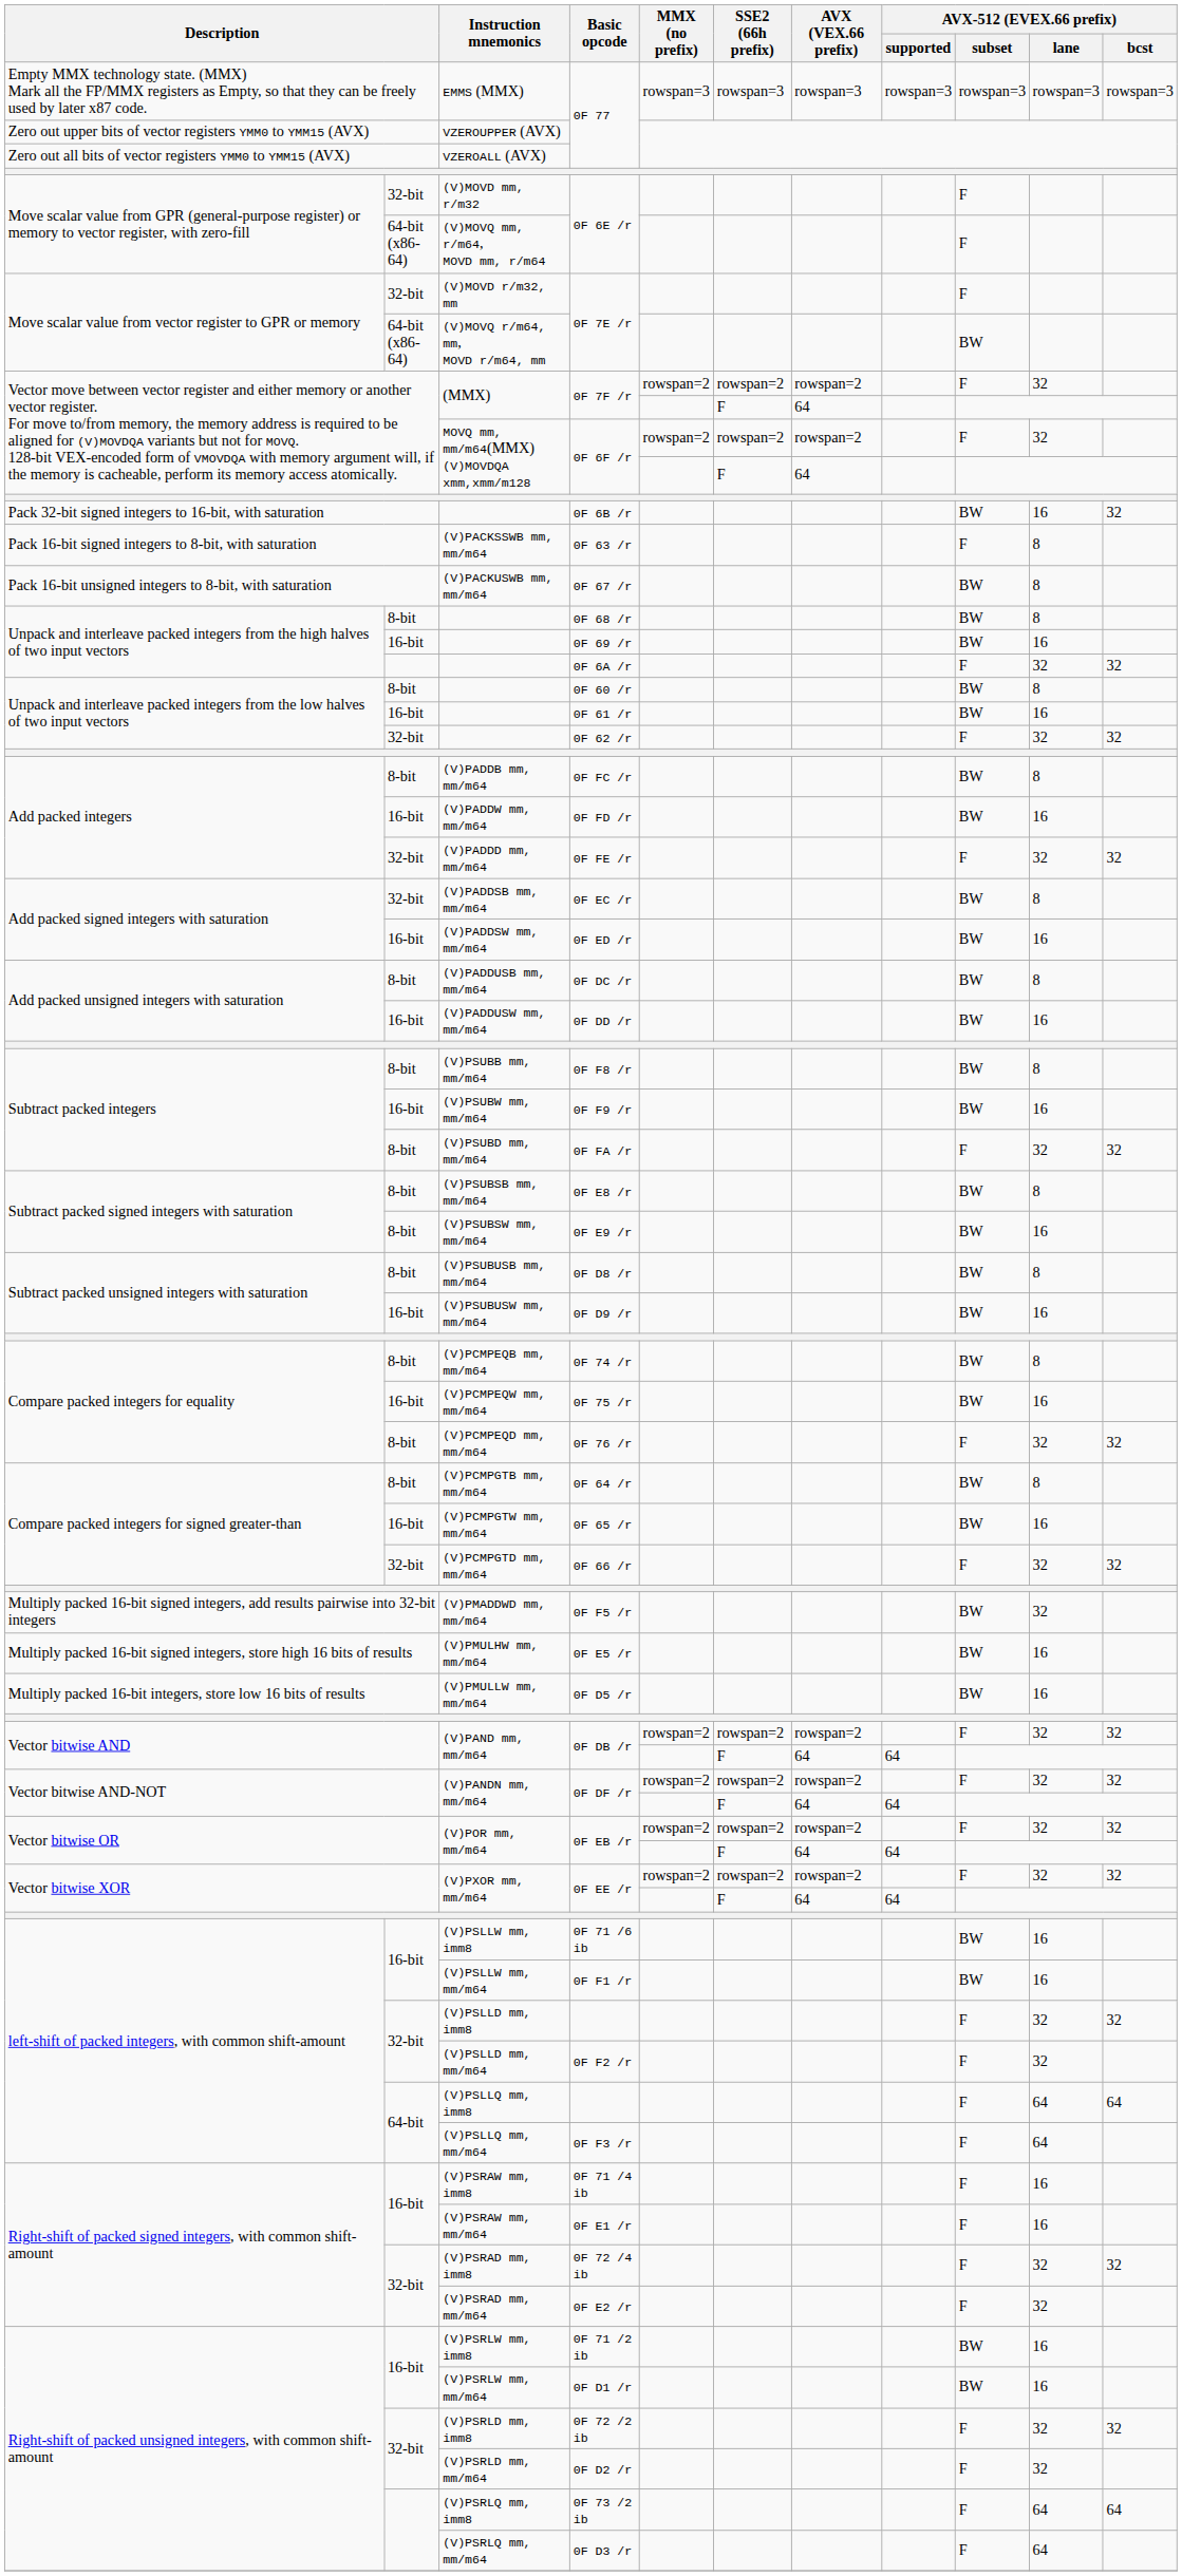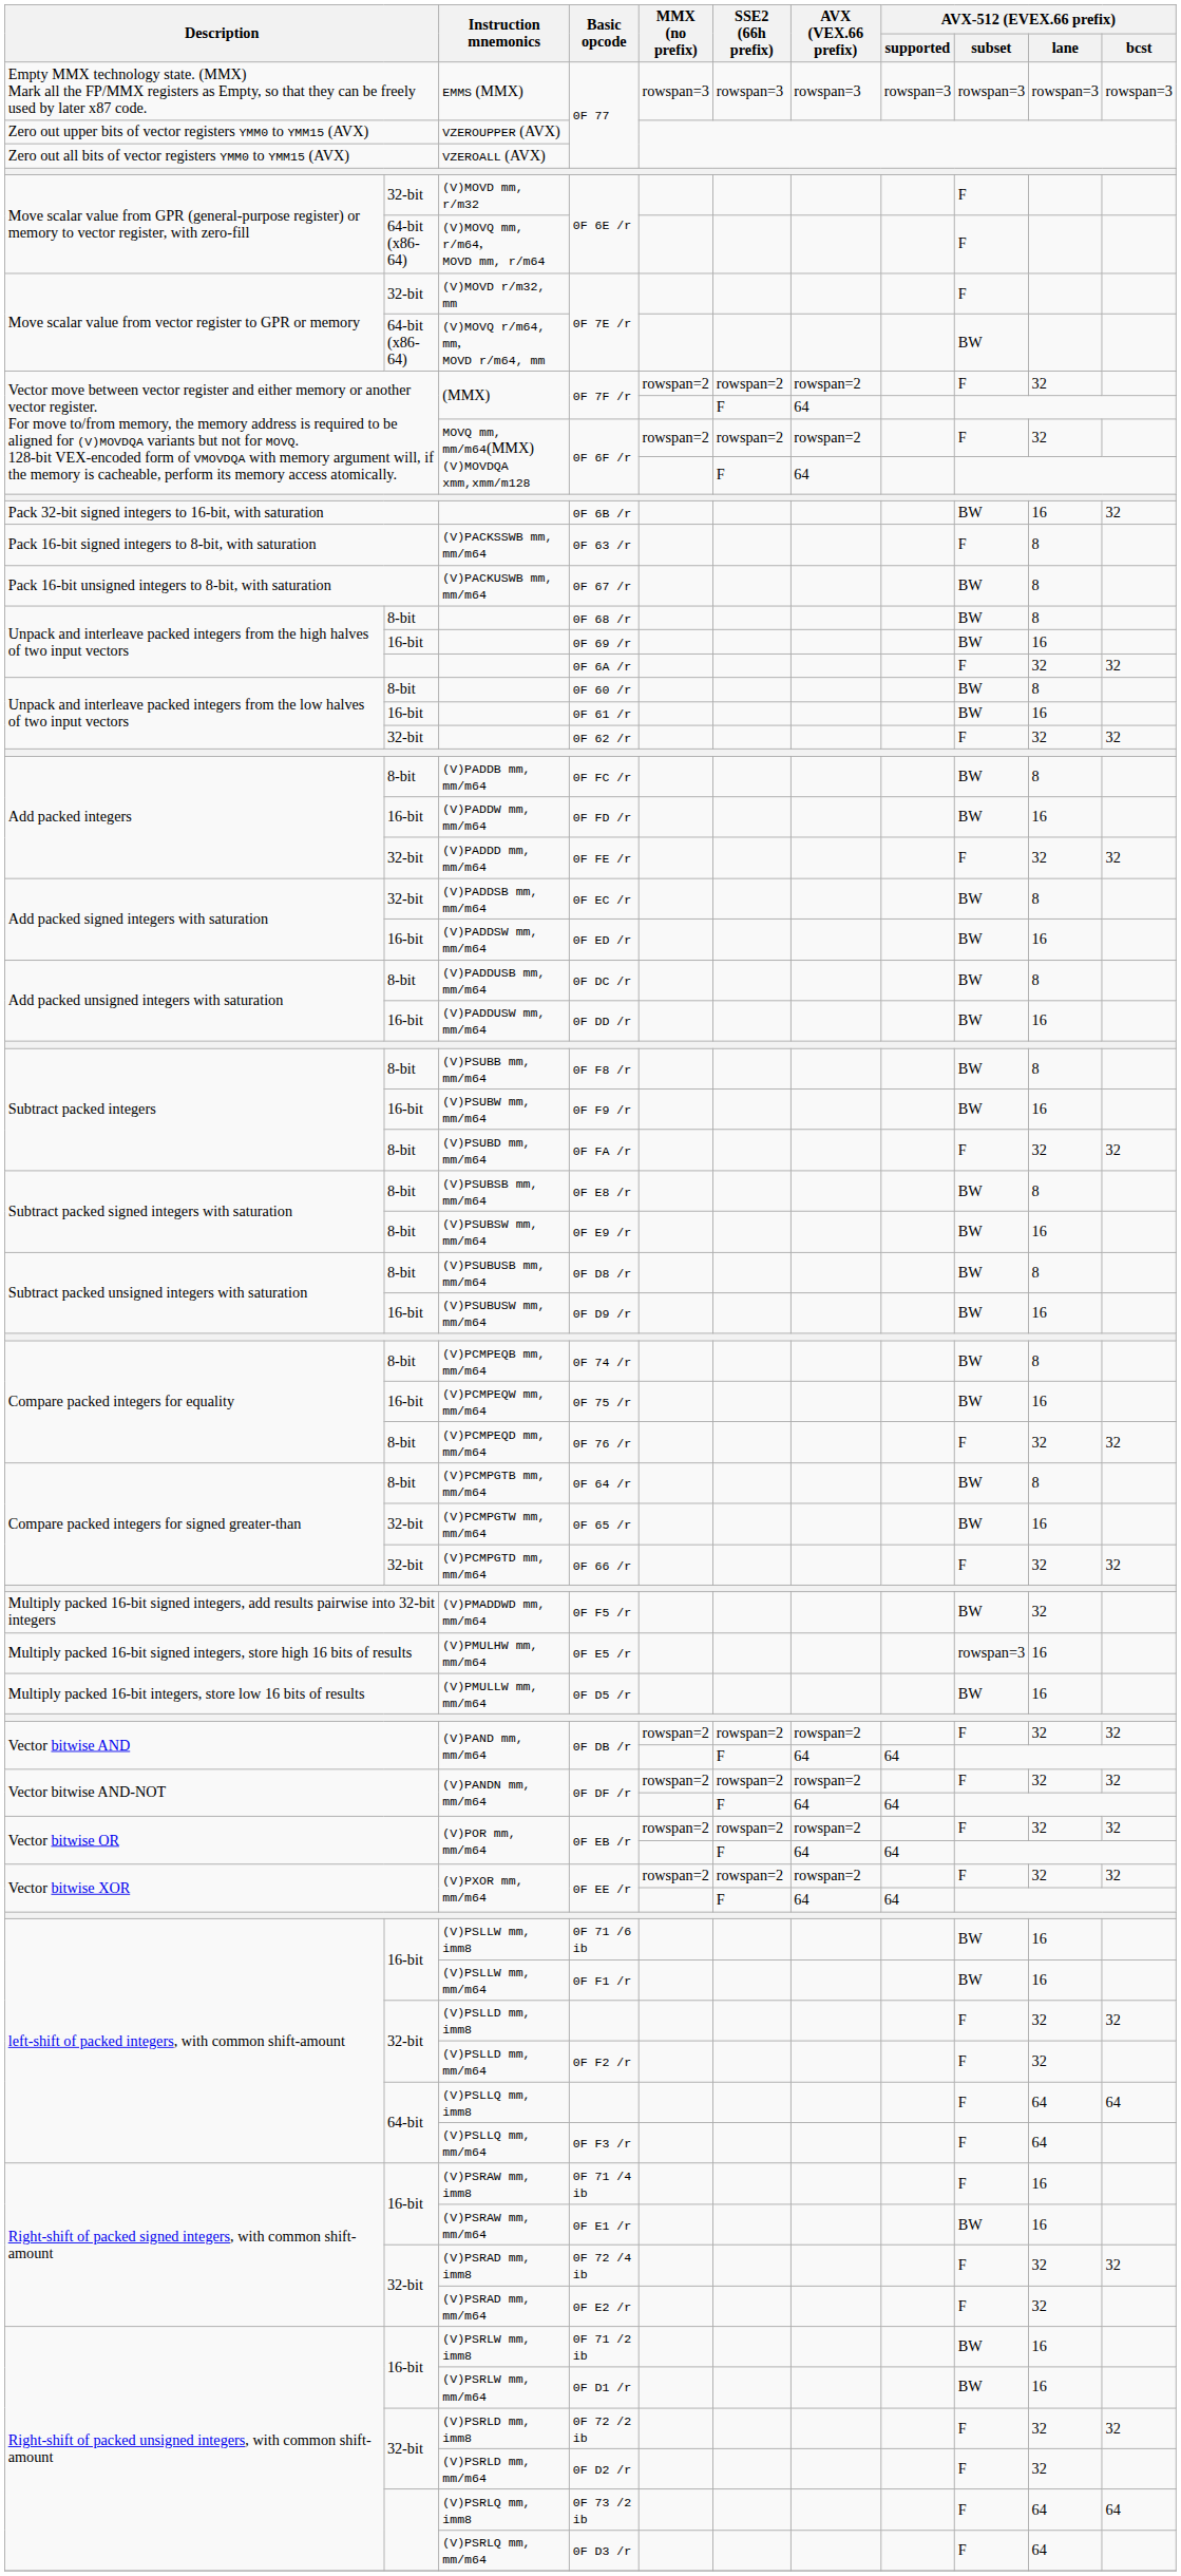0F 65 /r | column 2: 16-bit -> 32-bit
0F E5 /r | AVX-512 (EVEX.66 prefix) / subset: BW -> rowspan=3
0F E1 /r | AVX-512 (EVEX.66 prefix) / subset: F -> BW
